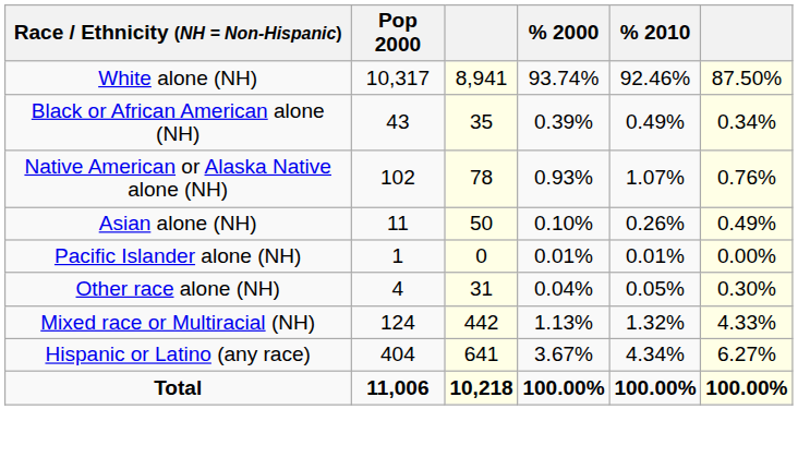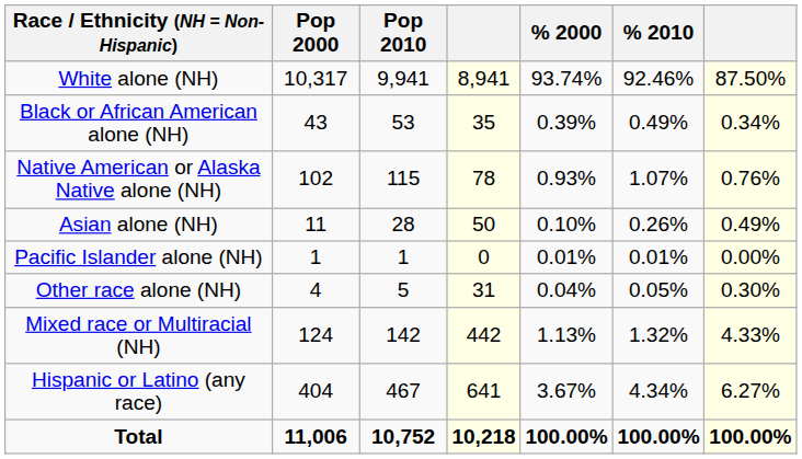+ column: Pop 2010 | 9,941 | 53 | 115 | 28 | 1 | 5 | 142 | 467 | 10,752
